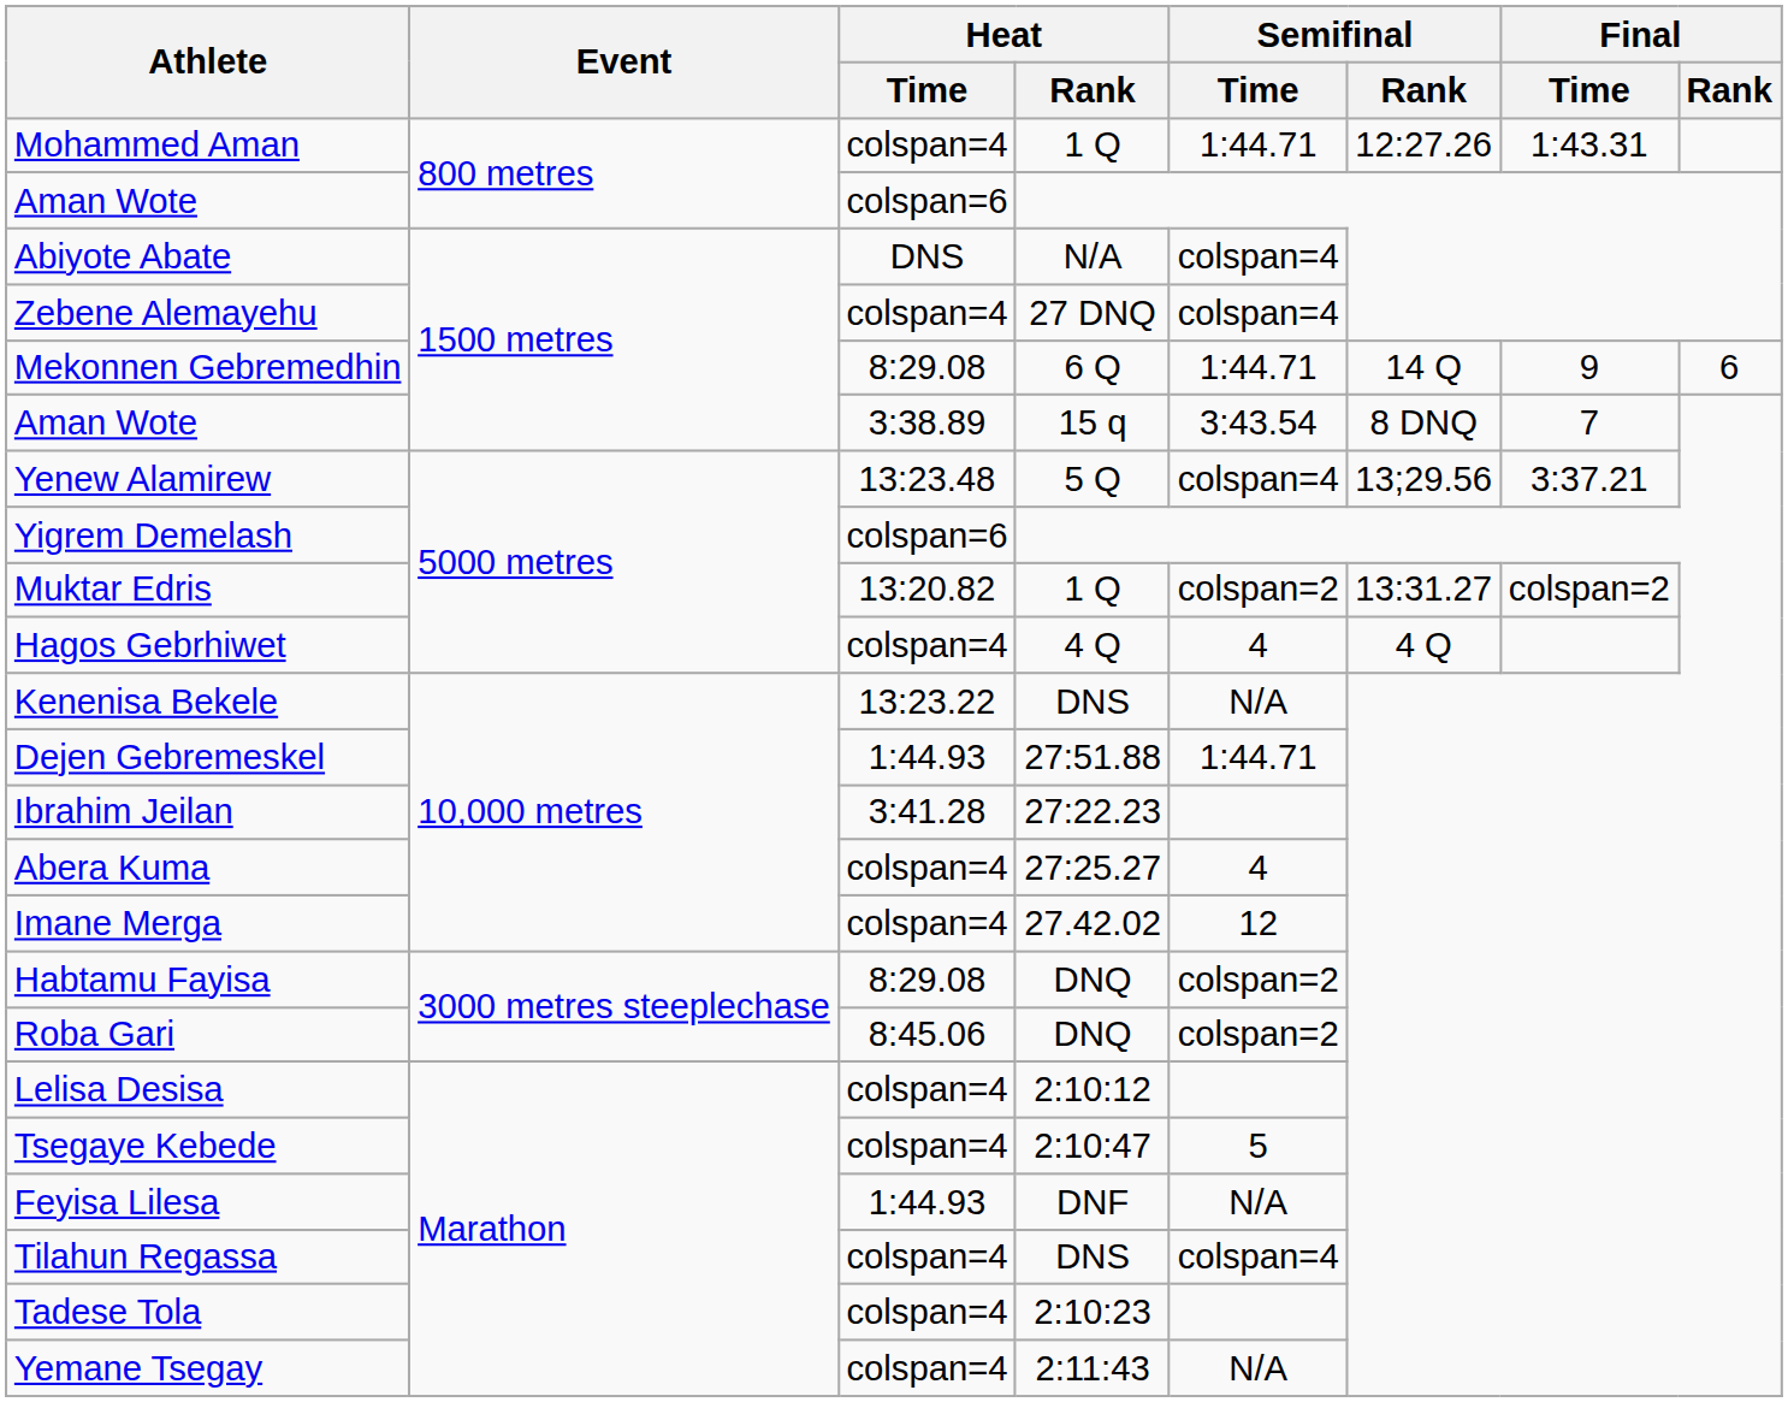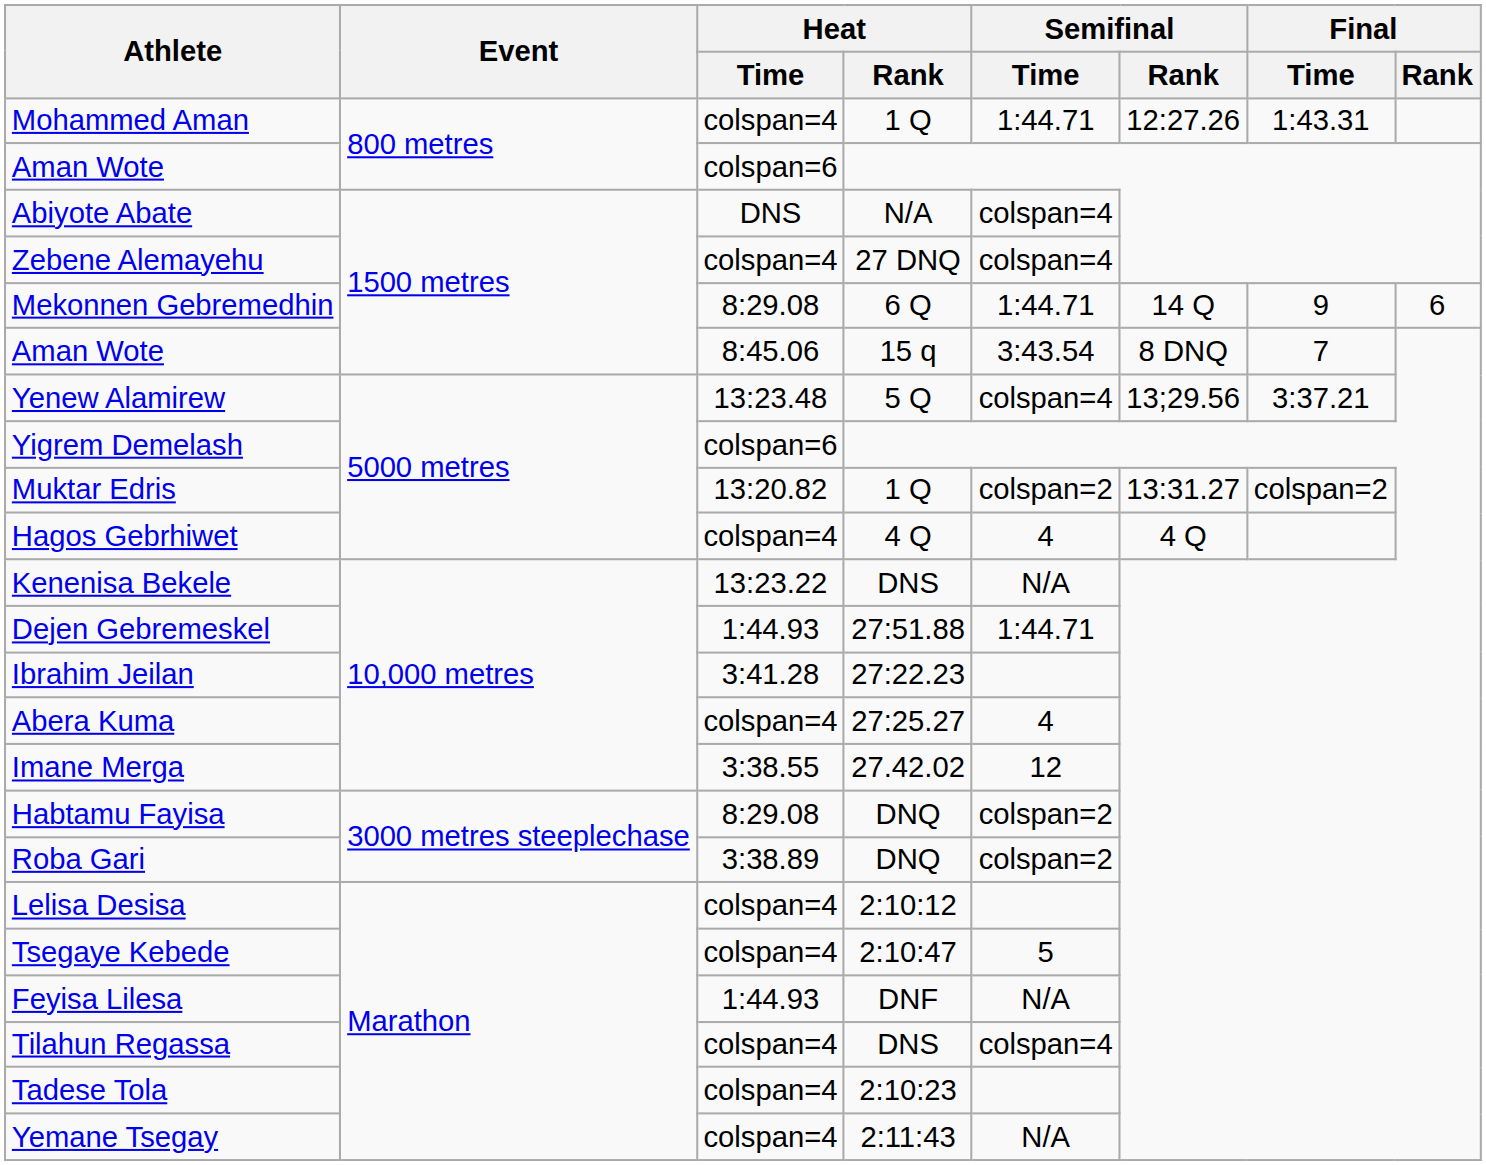Aman Wote / 15 q | Heat / Time: 3:38.89 -> 8:45.06
Imane Merga | Heat / Time: colspan=4 -> 3:38.55
Roba Gari | Heat / Time: 8:45.06 -> 3:38.89
